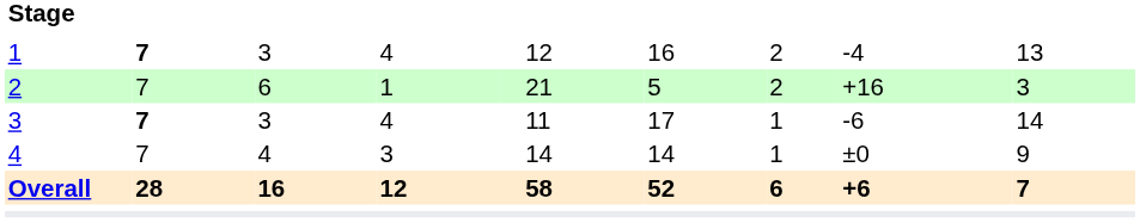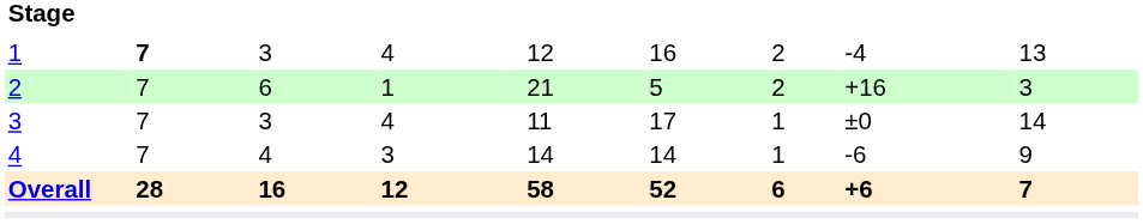row 4 | column 2: bold -> normal
row 4 | column 8: -6 -> ±0
row 5 | column 8: ±0 -> -6
